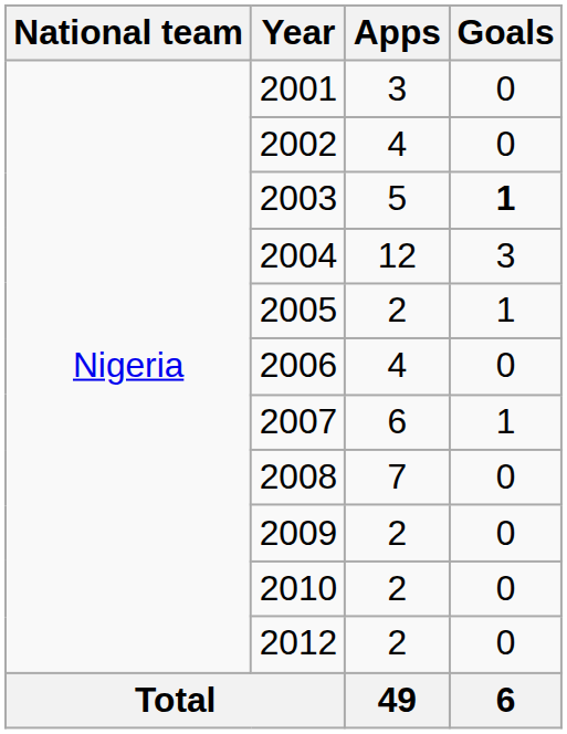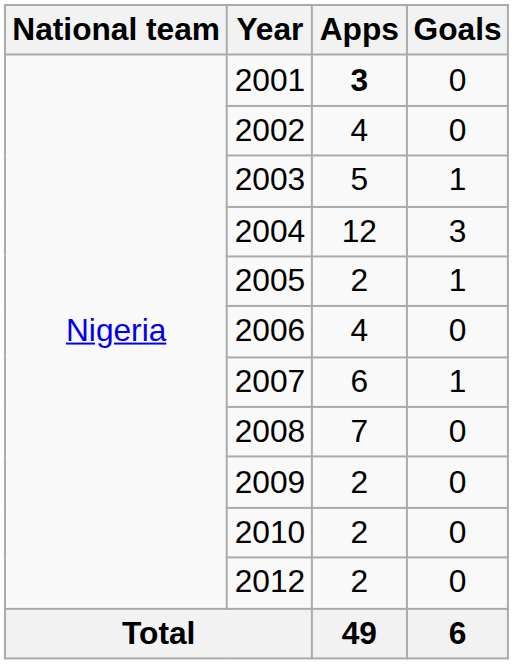2001 | Apps: normal -> bold
2003 | Goals: bold -> normal
